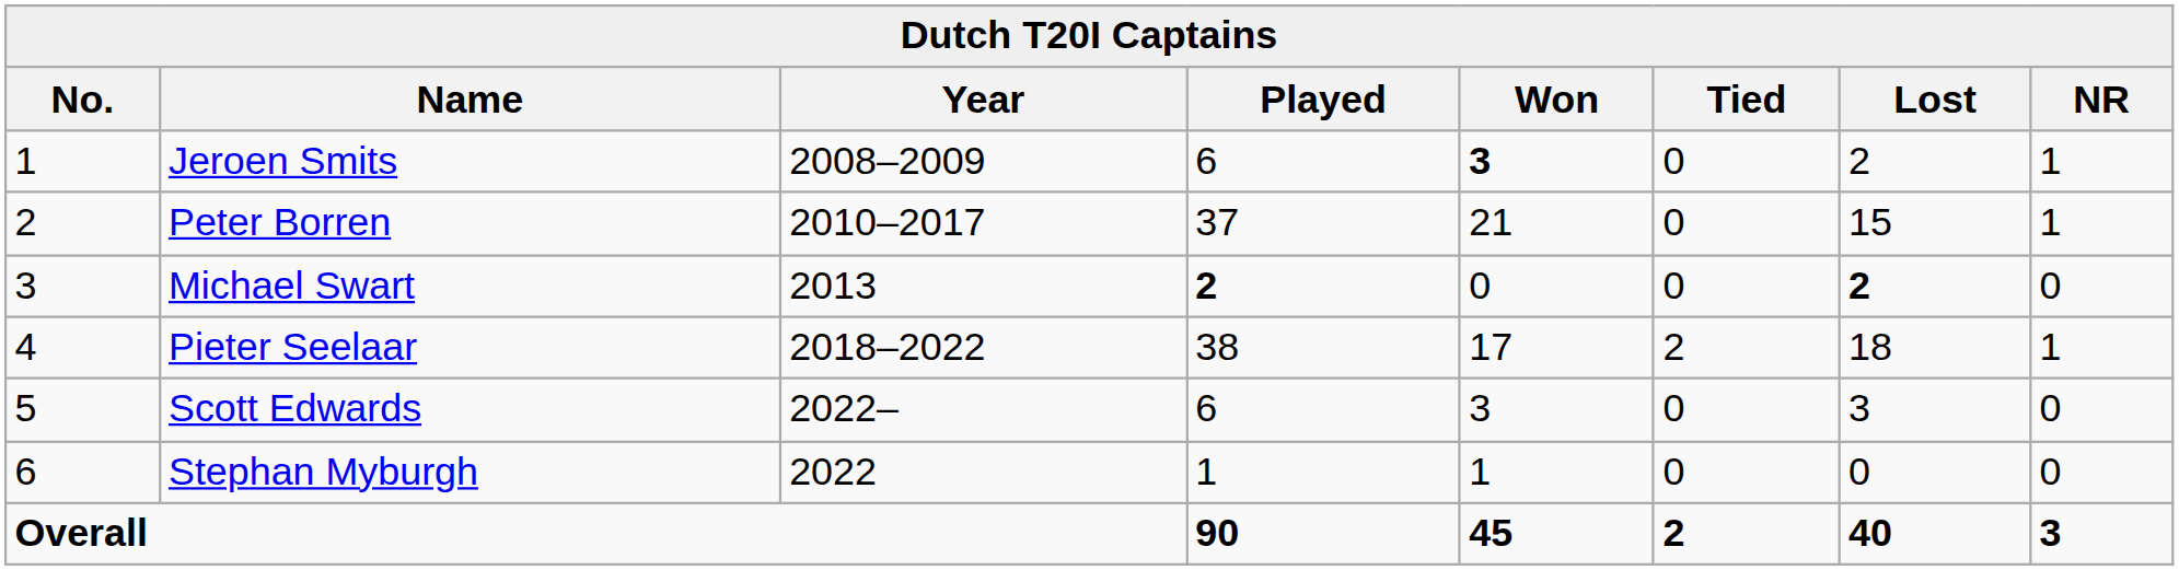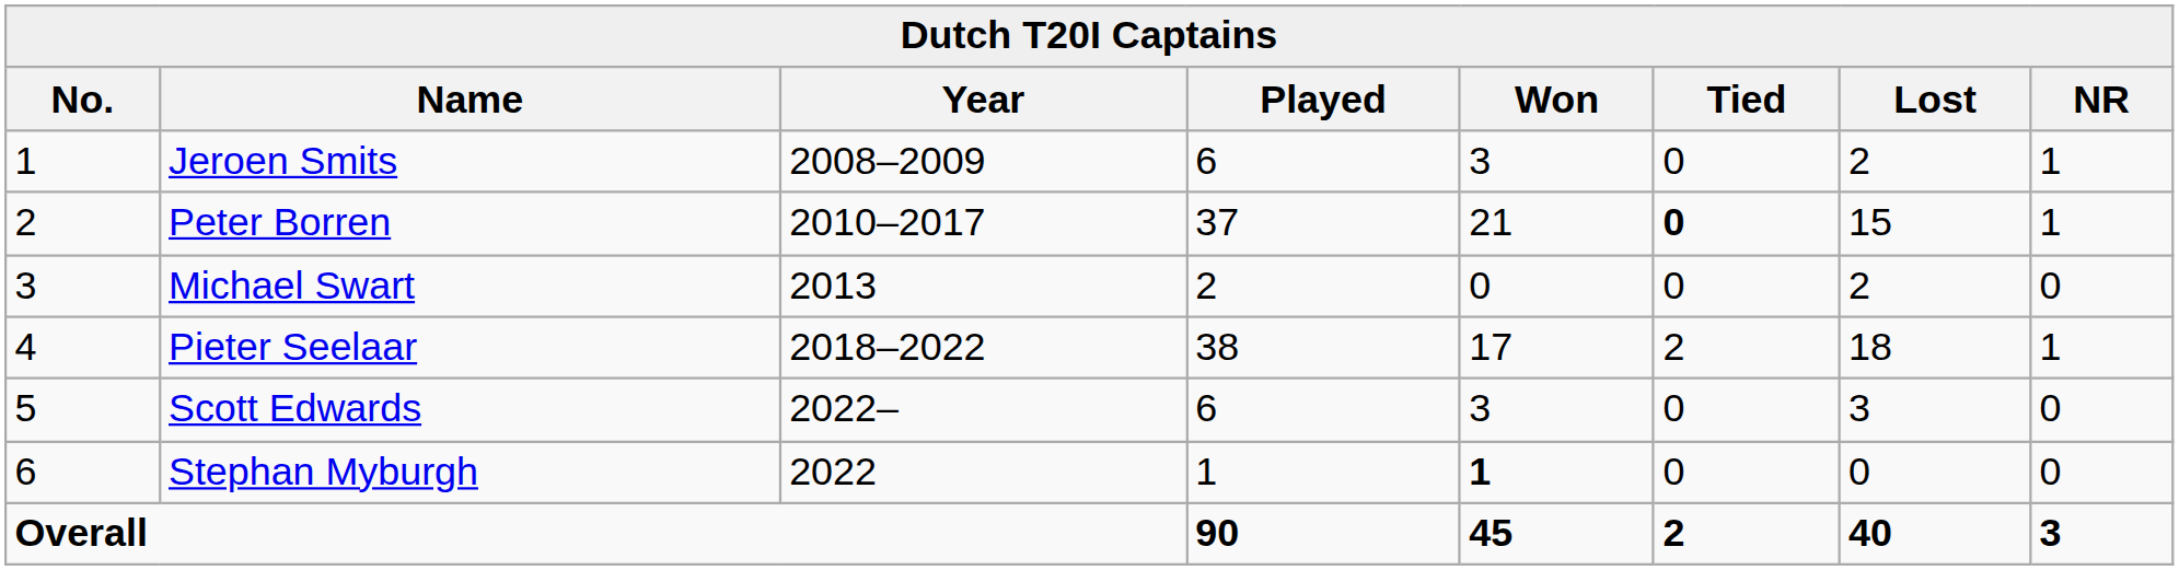Jeroen Smits | Won: bold -> normal
Peter Borren | Tied: normal -> bold
Michael Swart | Played: bold -> normal
Michael Swart | Lost: bold -> normal
Stephan Myburgh | Won: normal -> bold
